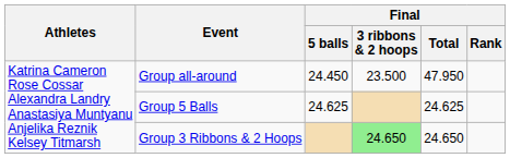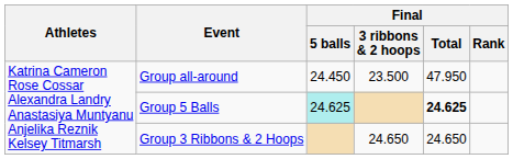Group 5 Balls | Final / 5 balls: no background -> paleturquoise background
Group 5 Balls | Final / Total: normal -> bold
Group 3 Ribbons & 2 Hoops | Final / 3 ribbons & 2 hoops: lightgreen background -> no background
